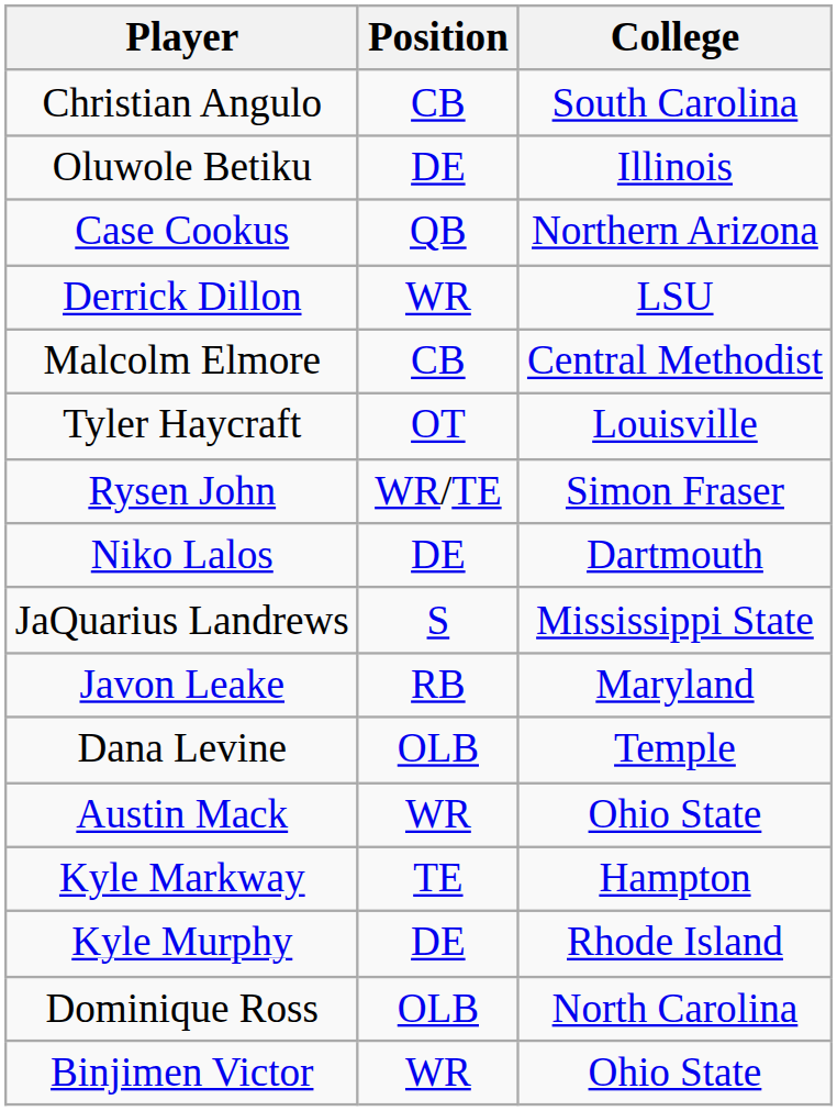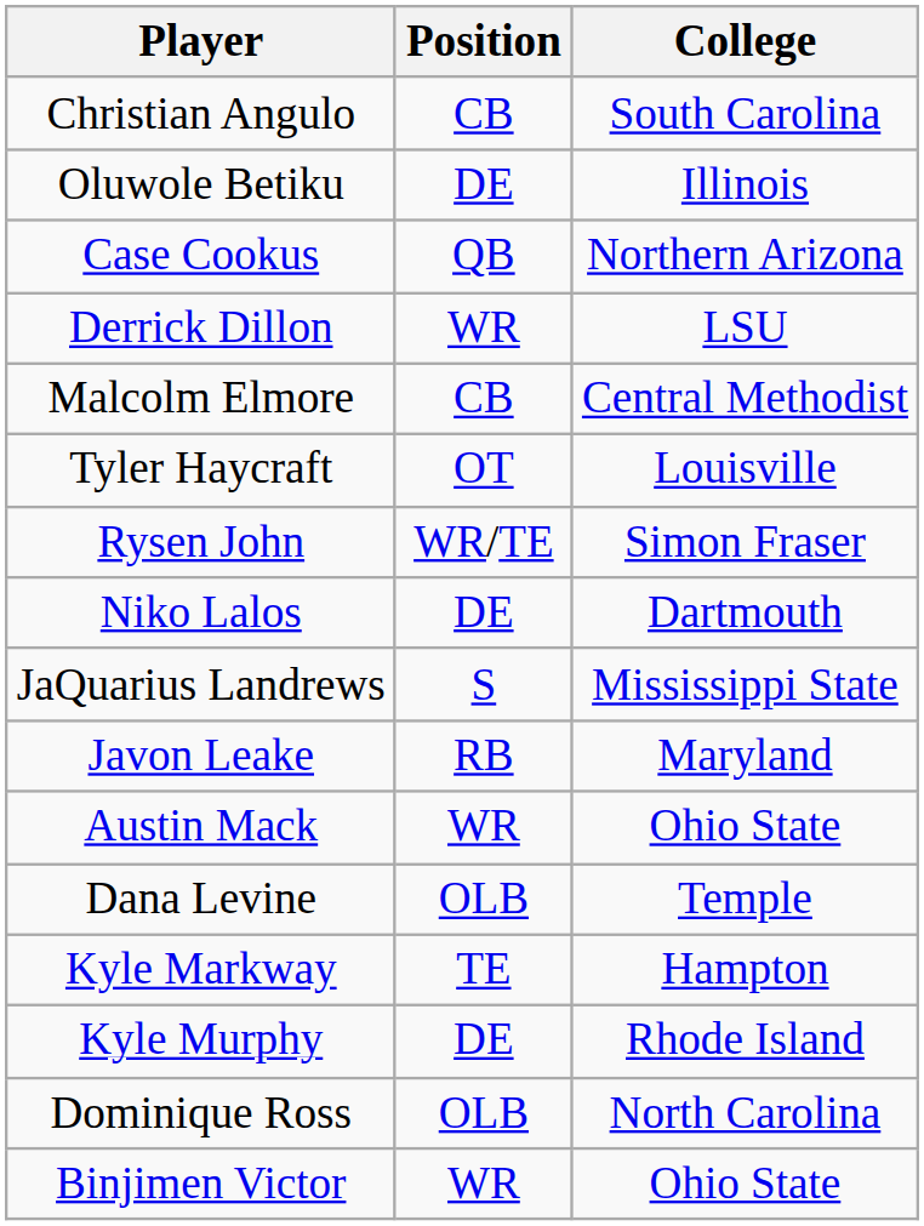rows swapped: Dana Levine <-> Austin Mack
